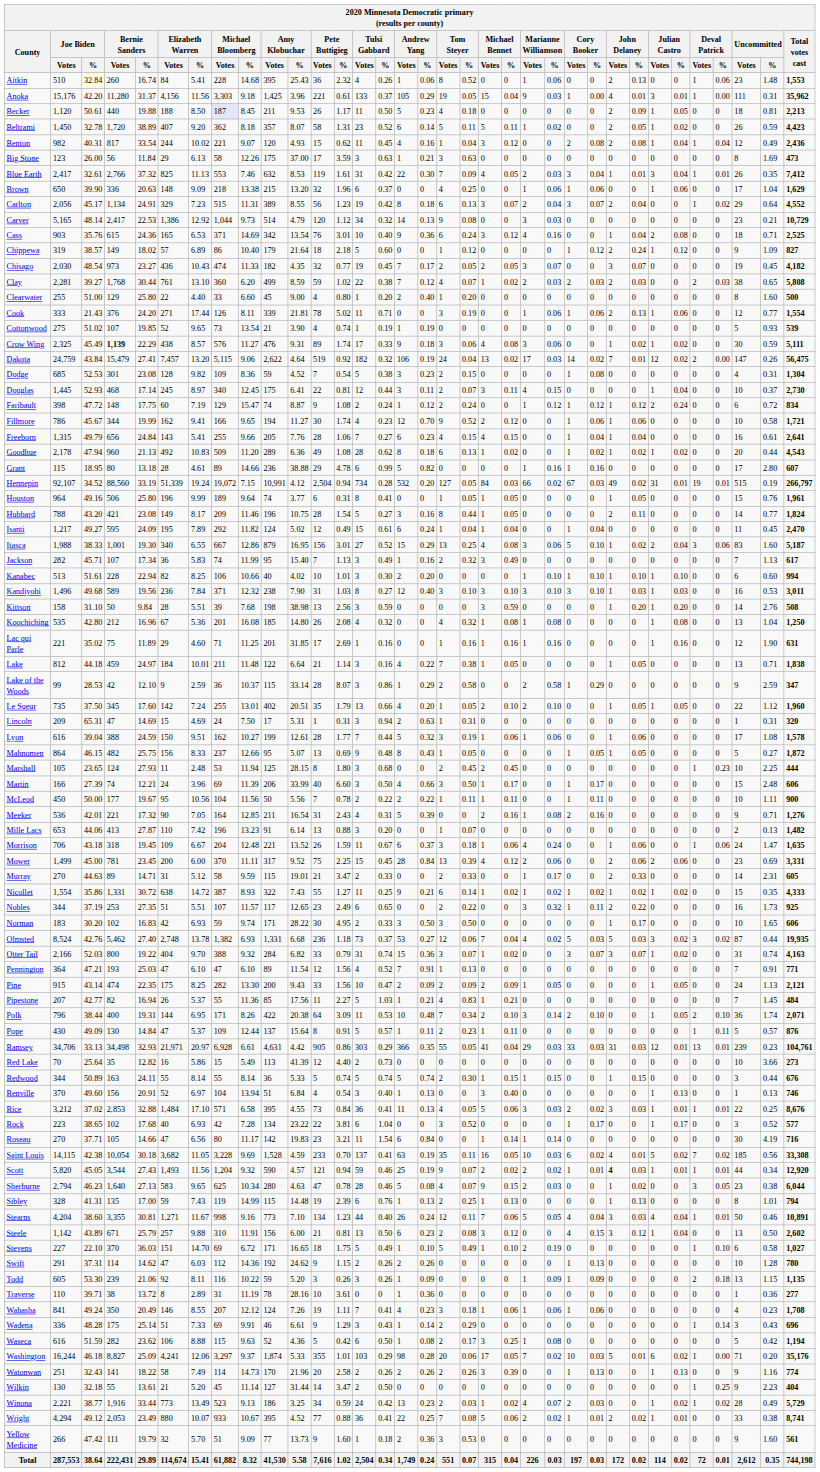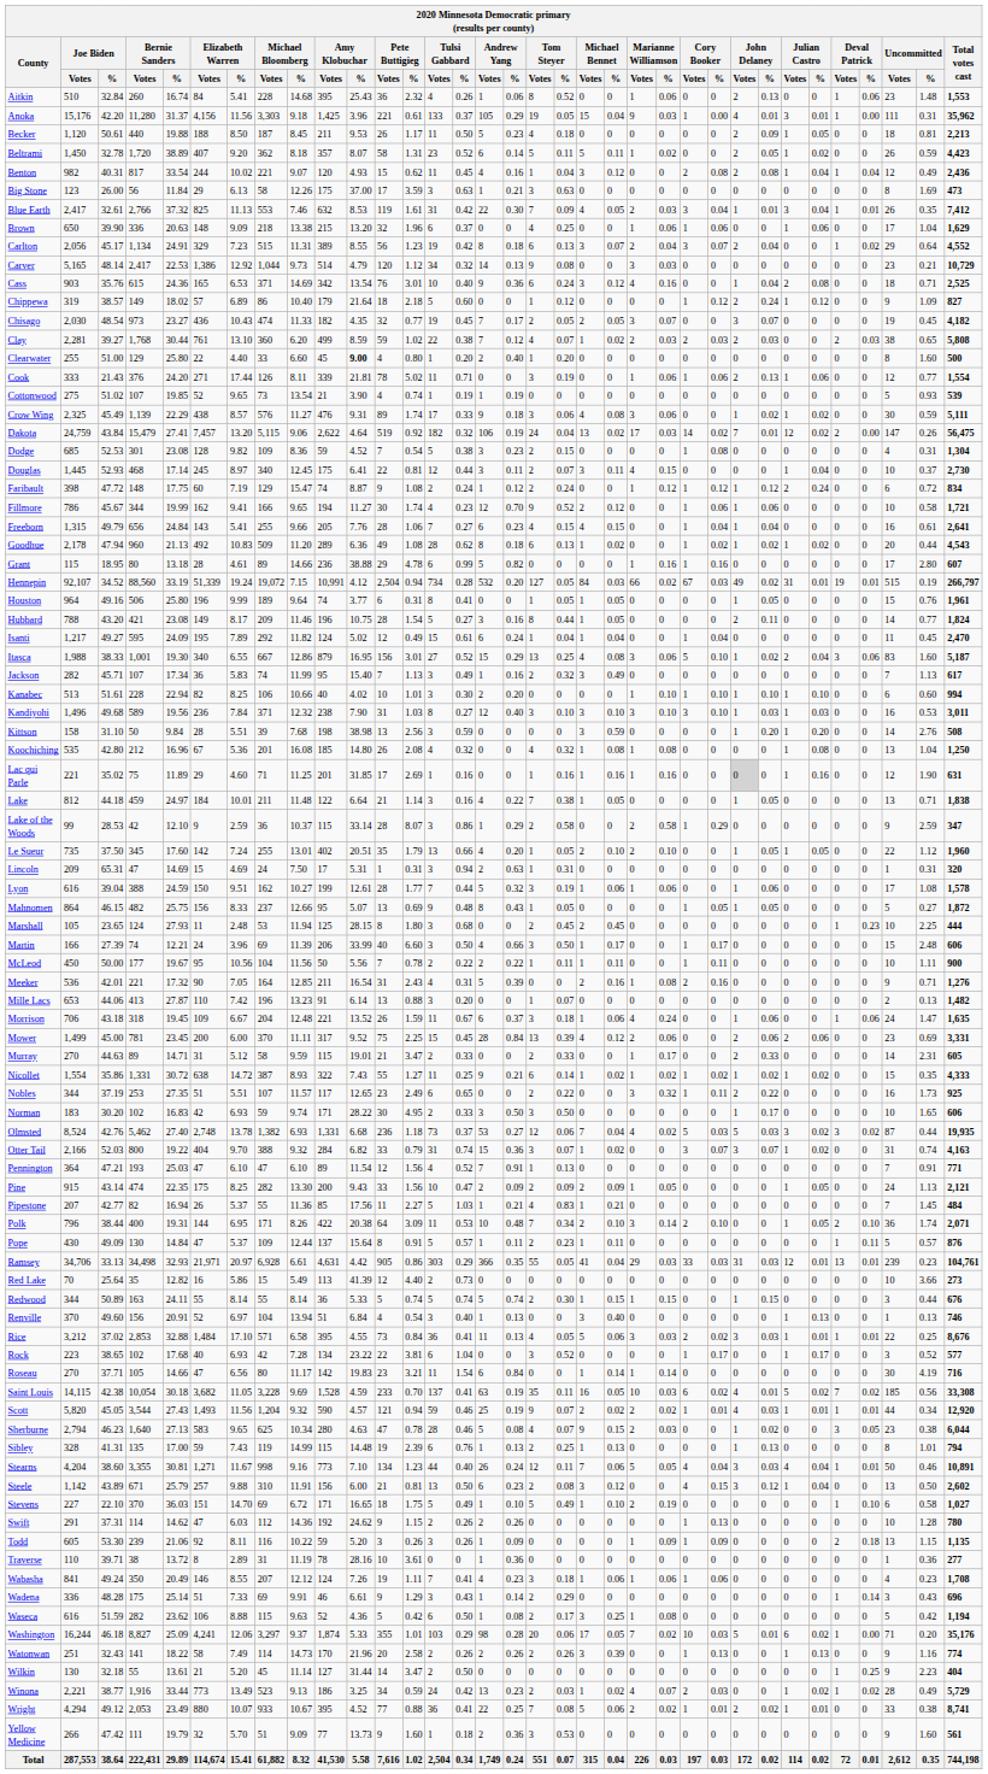Aitkin | Joe Biden / %: lightyellow background -> no background
Becker | Michael Bloomberg / Votes: lavender background -> no background
Clearwater | Amy Klobuchar / %: normal -> bold
Crow Wing | Bernie Sanders / Votes: bold -> normal
Lac qui Parle | John Delaney / Votes: no background -> lightgrey background
Scott | John Delaney / Votes: bold -> normal
